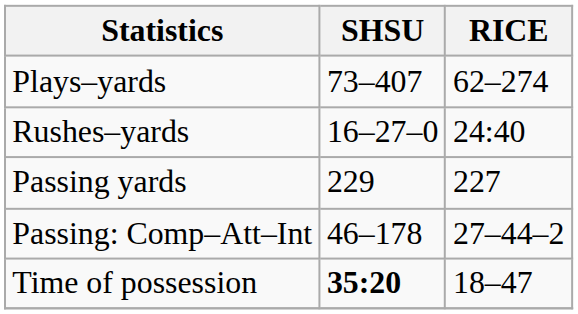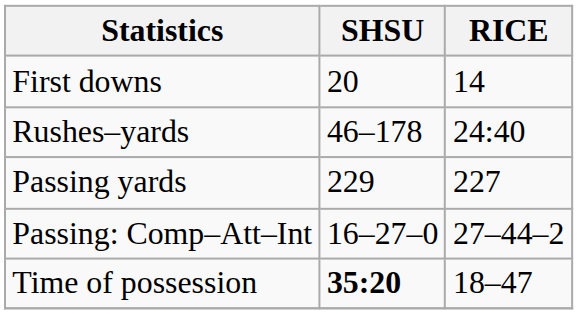+ row: First downs | 20 | 14
- row: Plays–yards | 73–407 | 62–274
Rushes–yards | SHSU: 16–27–0 -> 46–178
Passing: Comp–Att–Int | SHSU: 46–178 -> 16–27–0
